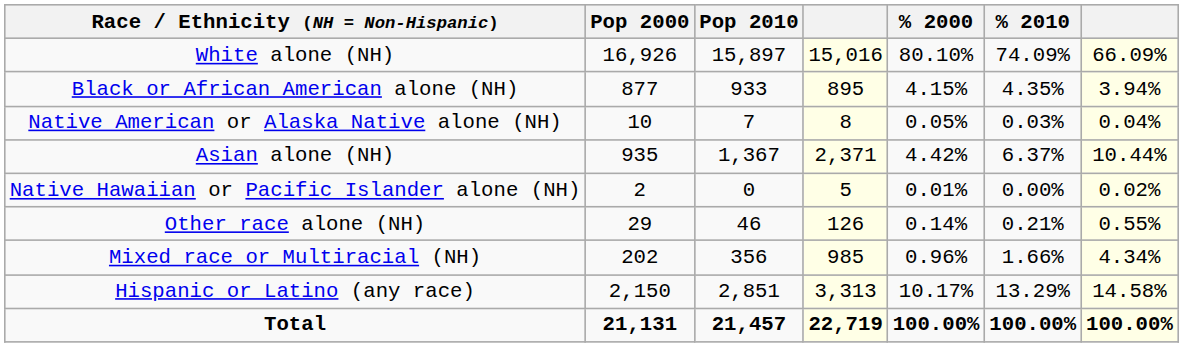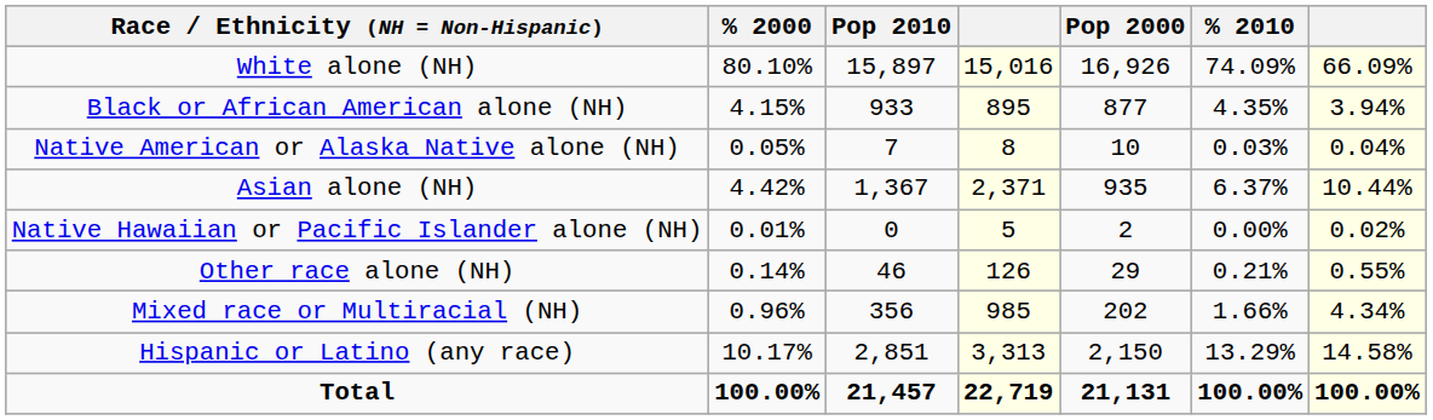columns swapped: Pop 2000 <-> % 2000
